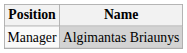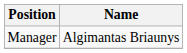Manager | Name: lightgrey background -> no background
